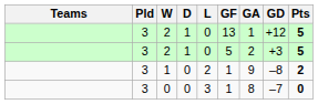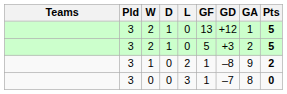columns swapped: GA <-> GD
